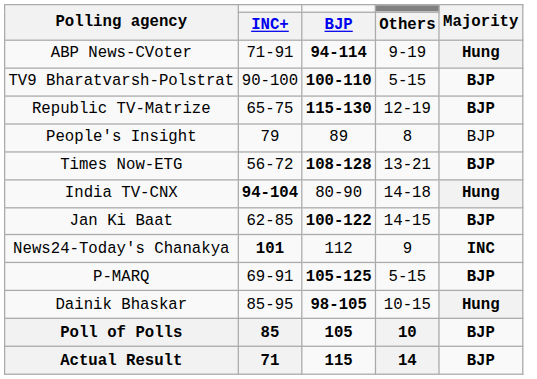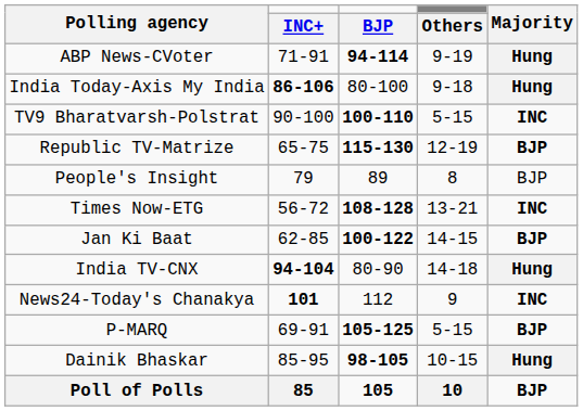+ row: India Today-Axis My India | 86-106 | 80-100 | 9-18 | Hung
TV9 Bharatvarsh-Polstrat | Majority: BJP -> INC
Times Now-ETG | Majority: BJP -> INC
rows swapped: Jan Ki Baat <-> India TV-CNX
- row: Actual Result | 71 | 115 | 14 | BJP
